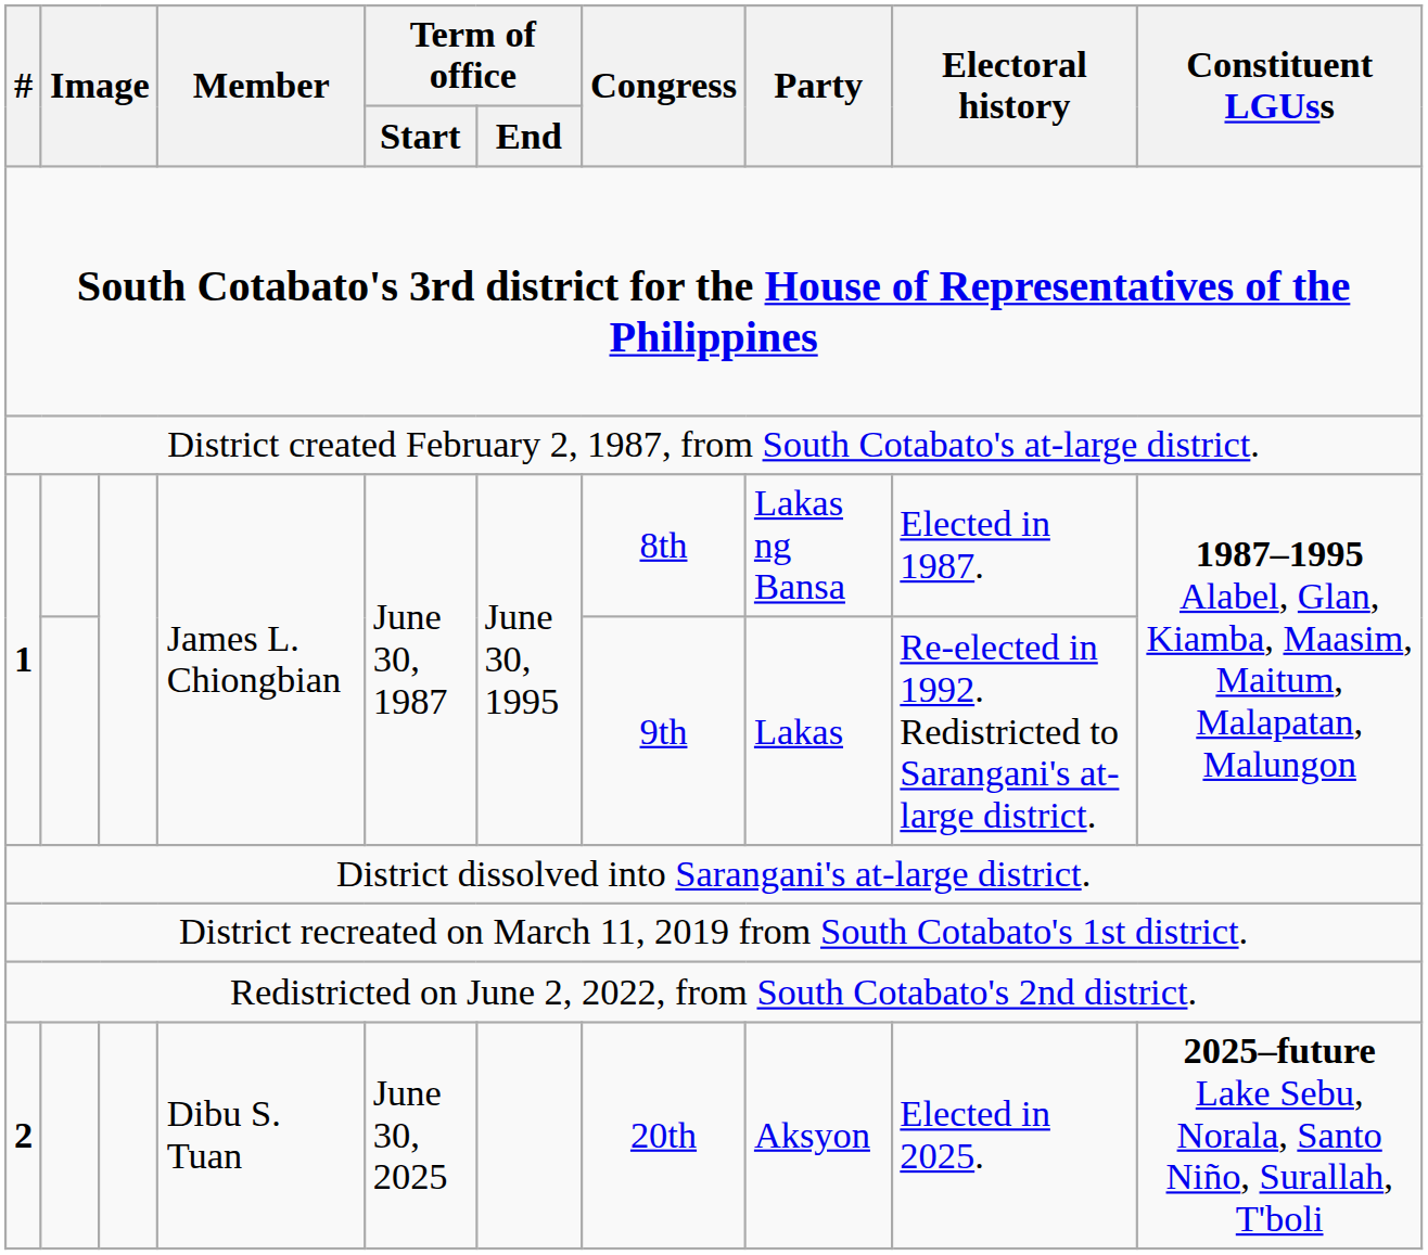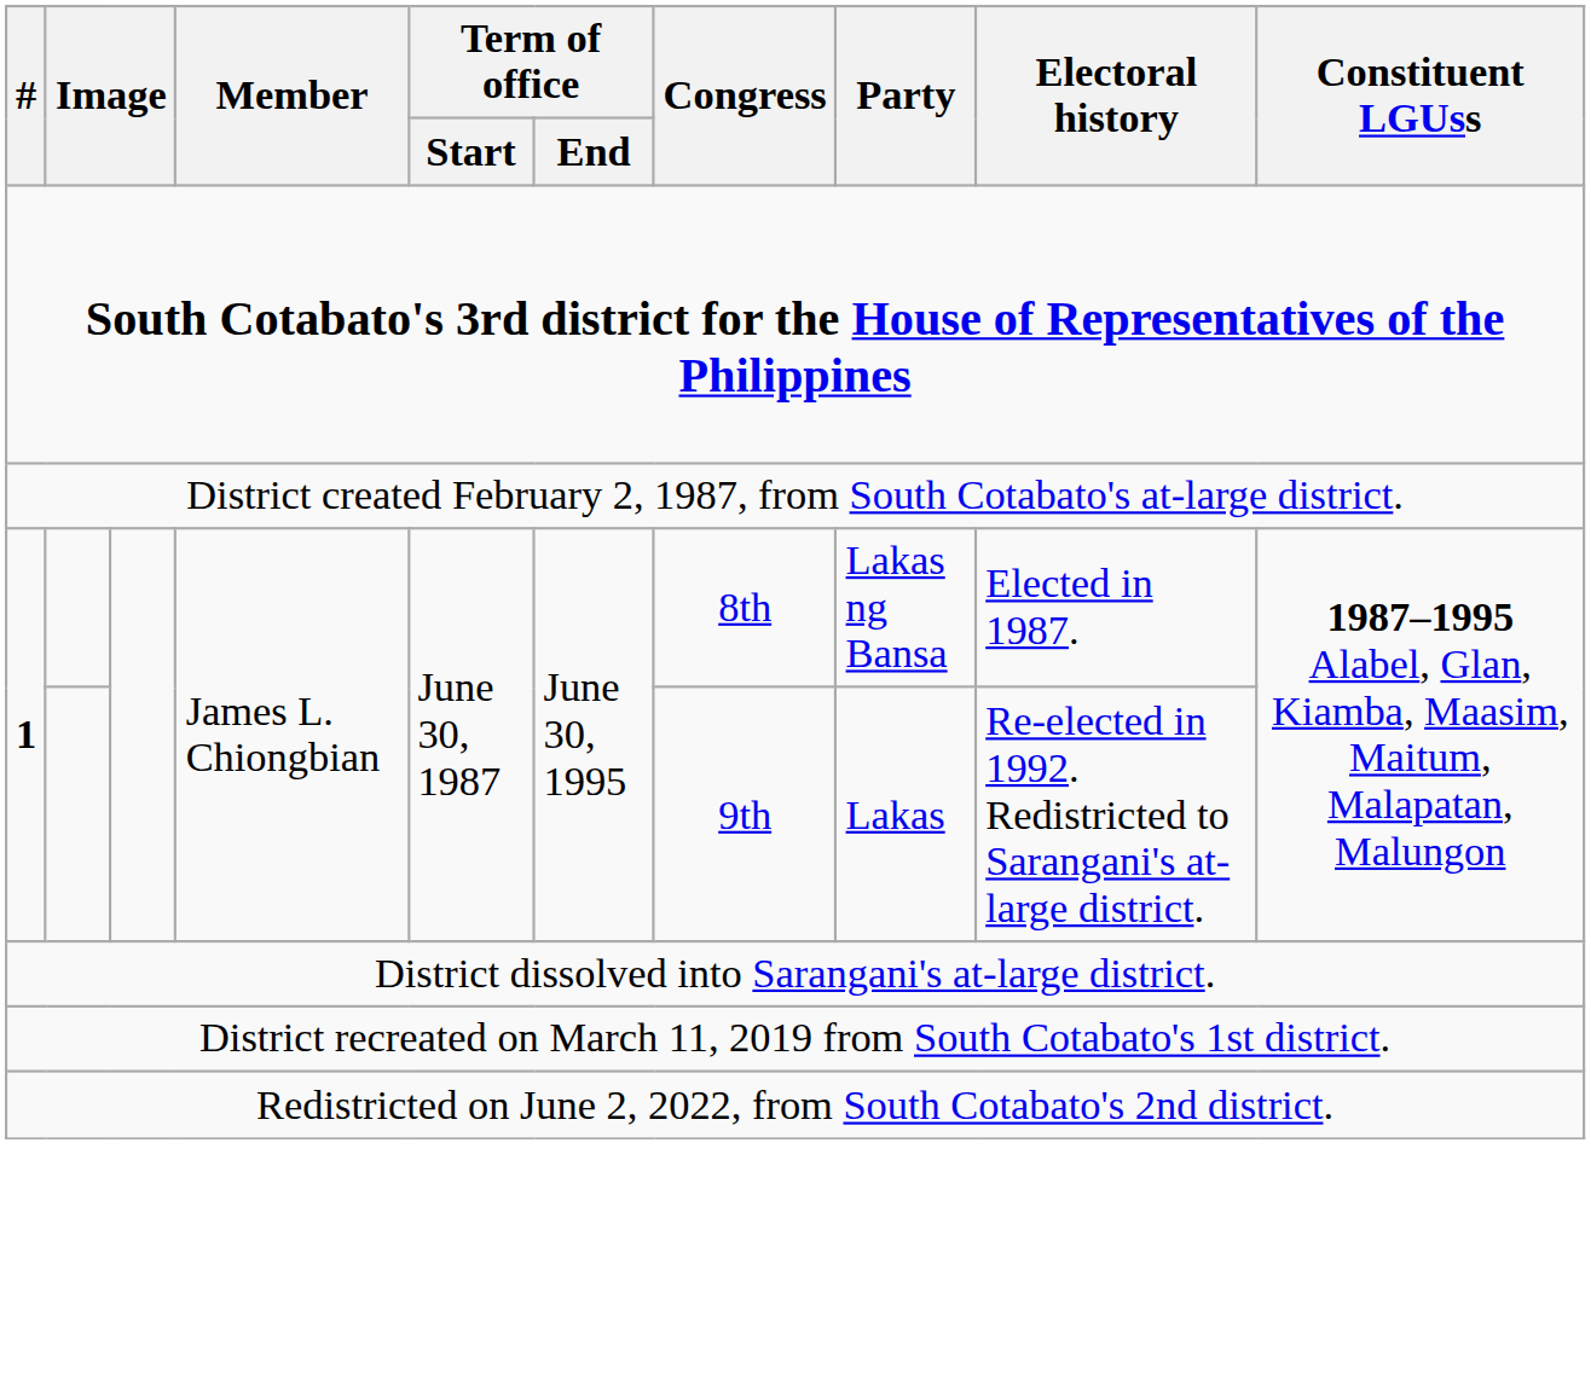- row: 2 | Dibu S. Tuan | June 30, 2025 | 20th | Aksyon | Elected in 2025. | 2025–future Lake Sebu, Norala, Santo Niño, Surallah, T'boli
